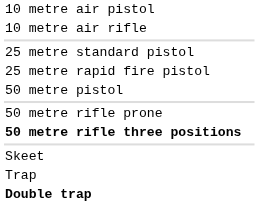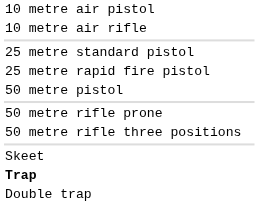50 metre rifle three positions | column 1: bold -> normal
Trap | column 1: normal -> bold
Double trap | column 1: bold -> normal
